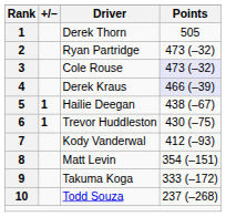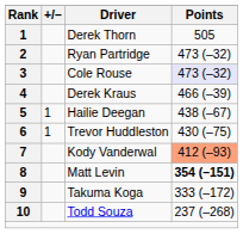Derek Kraus | Points: lavender background -> no background
Hailie Deegan | +/–: bold -> normal
Trevor Huddleston | +/–: bold -> normal
Kody Vanderwal | Points: no background -> lightsalmon background
Matt Levin | Points: normal -> bold
